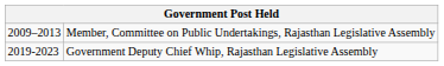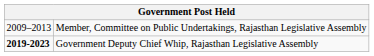Government Deputy Chief Whip, Rajasthan Legislative Assembly | column 1: normal -> bold
